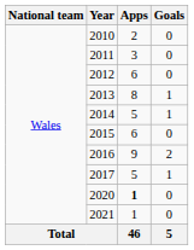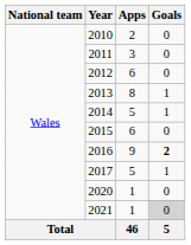2016 | Goals: normal -> bold
2020 | Apps: bold -> normal
2021 | Goals: no background -> lightgrey background
